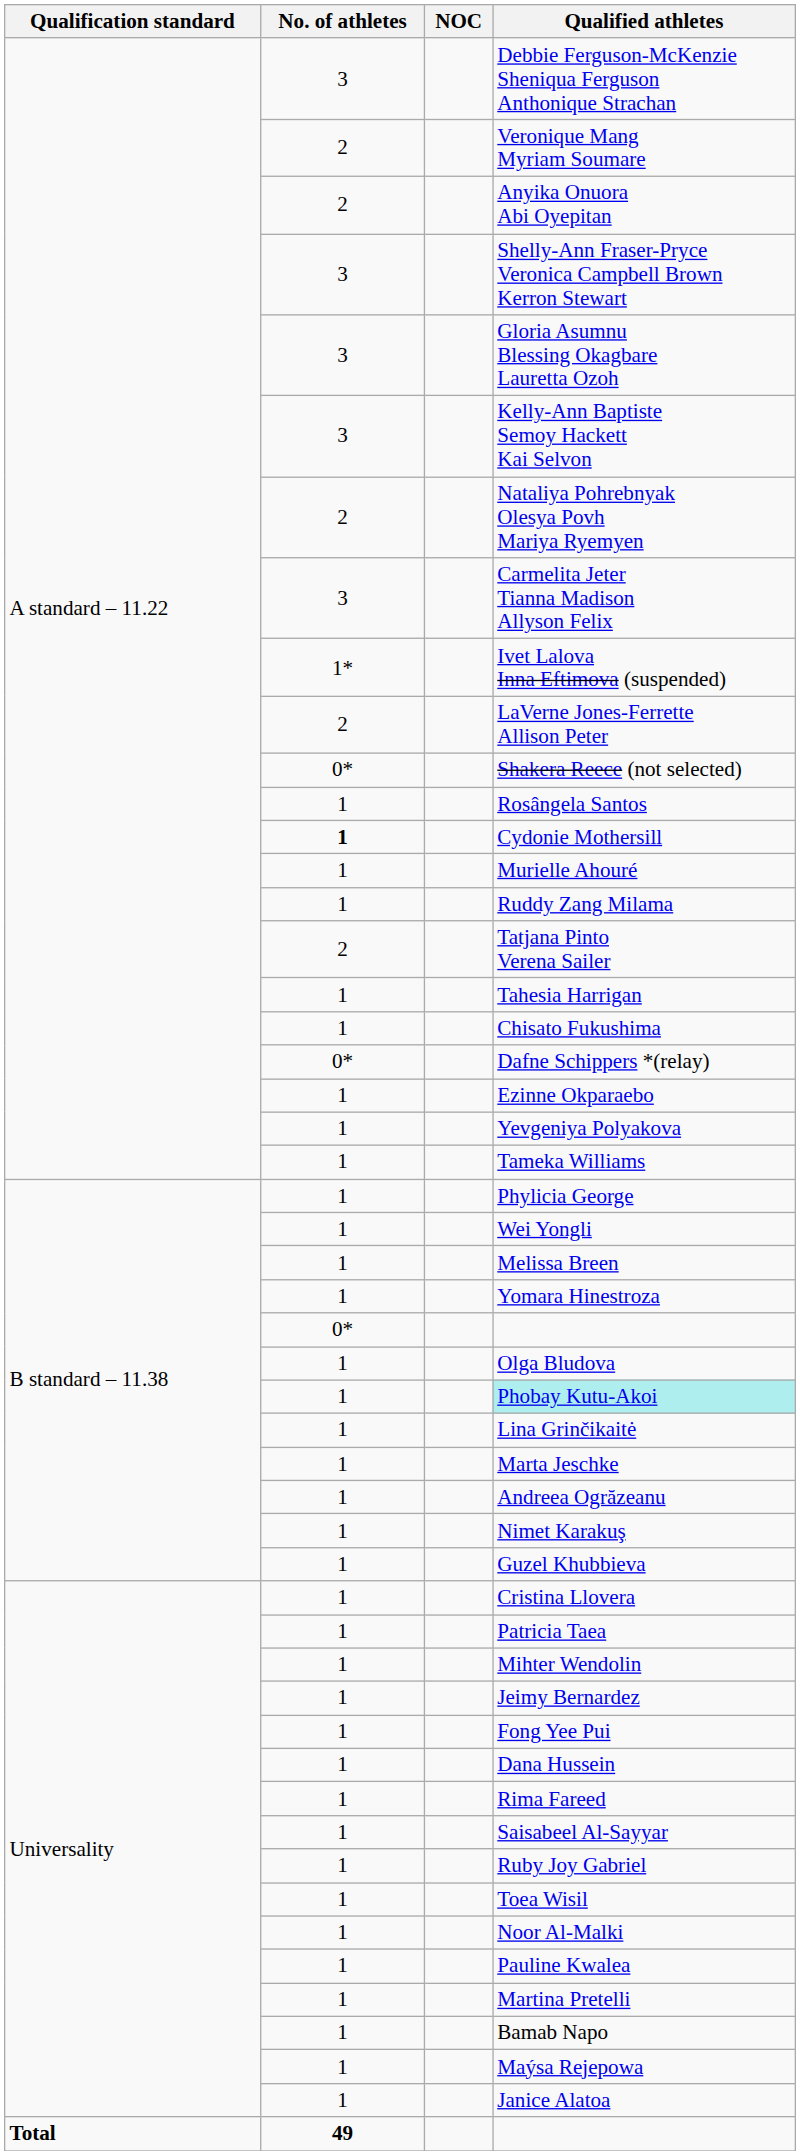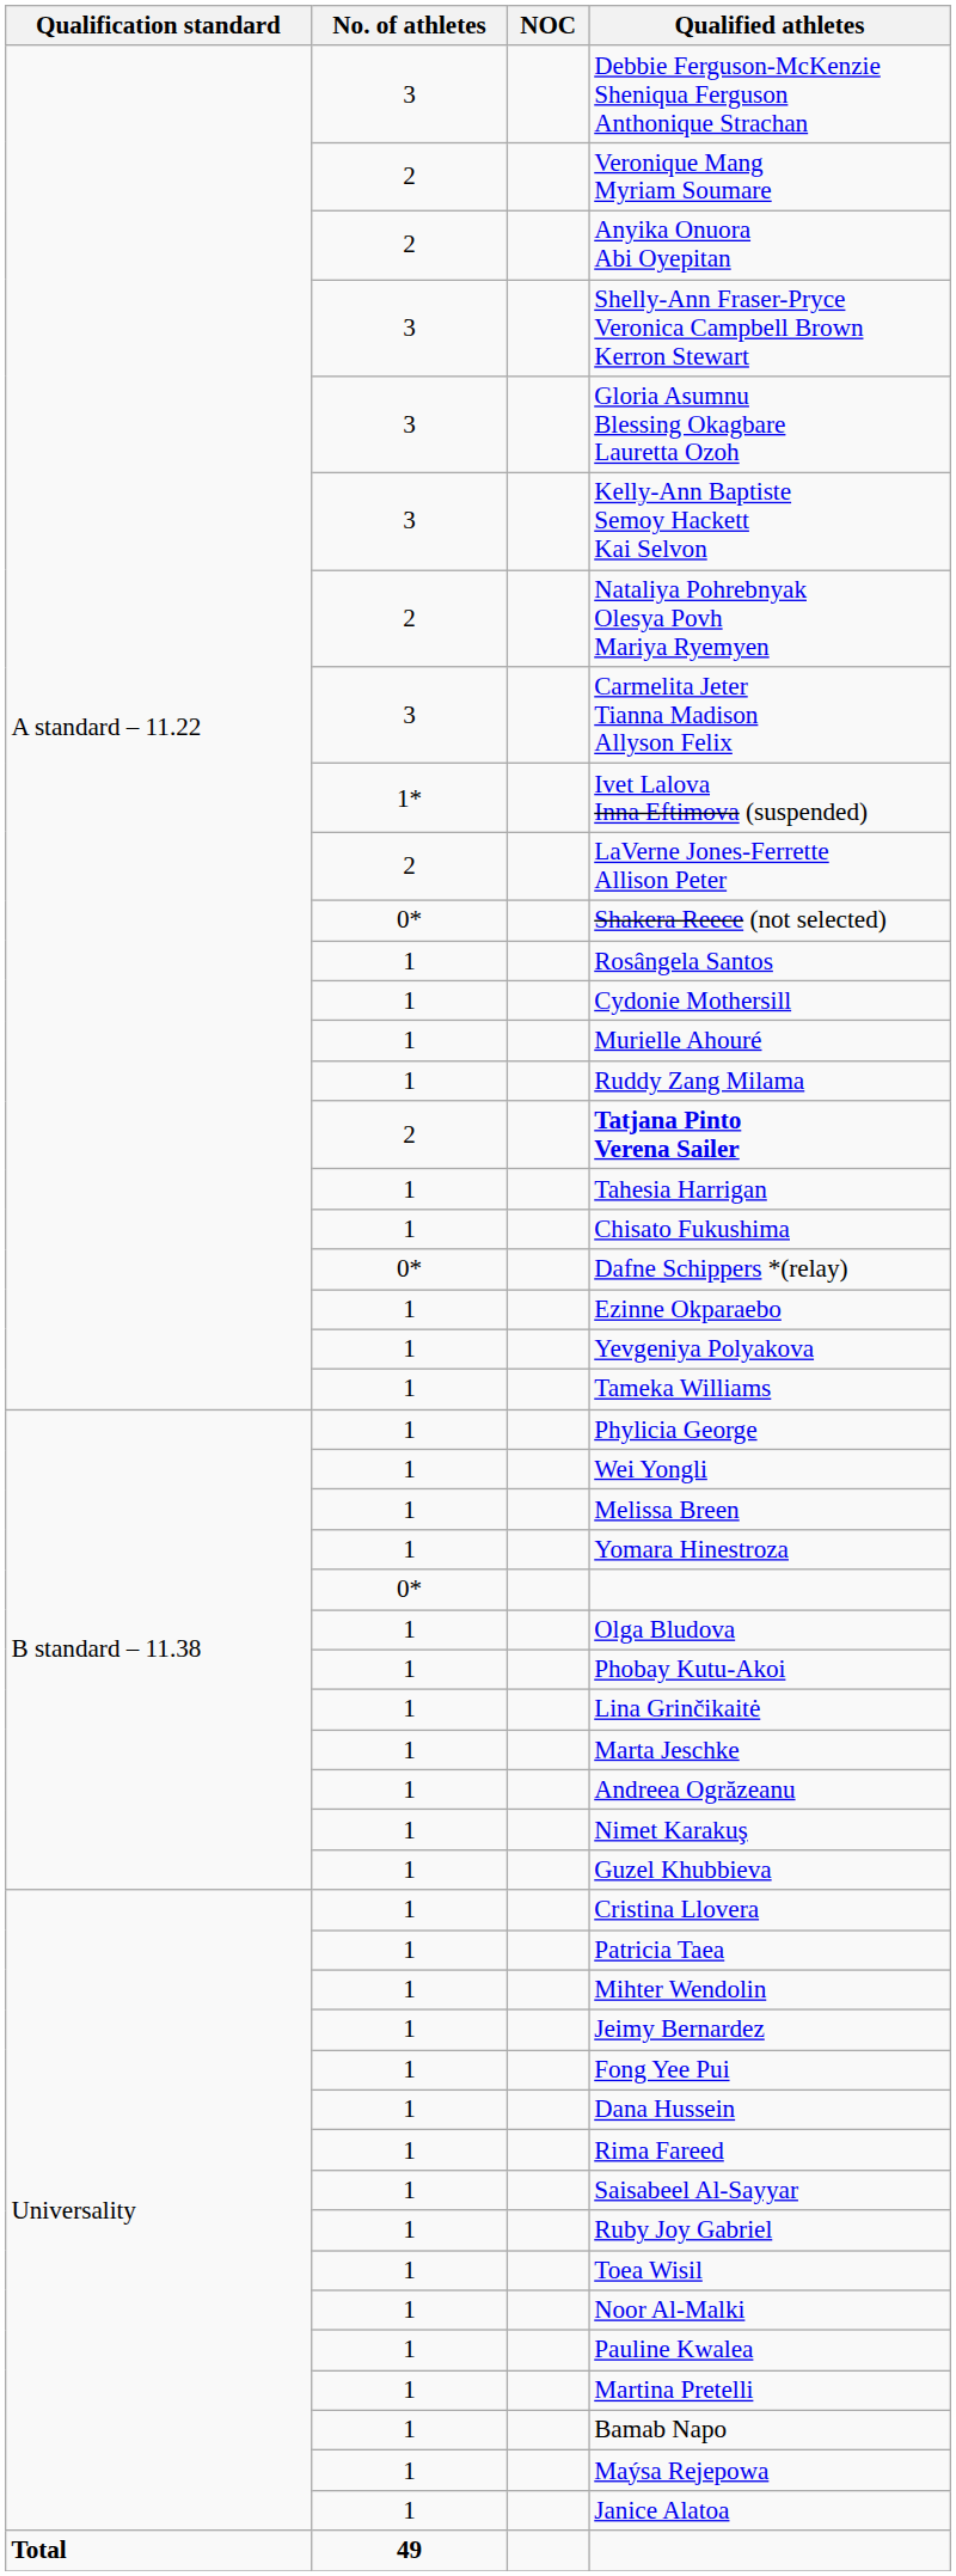Cydonie Mothersill | No. of athletes: bold -> normal
Tatjana Pinto Verena Sailer | Qualified athletes: normal -> bold
Phobay Kutu-Akoi | Qualified athletes: paleturquoise background -> no background
